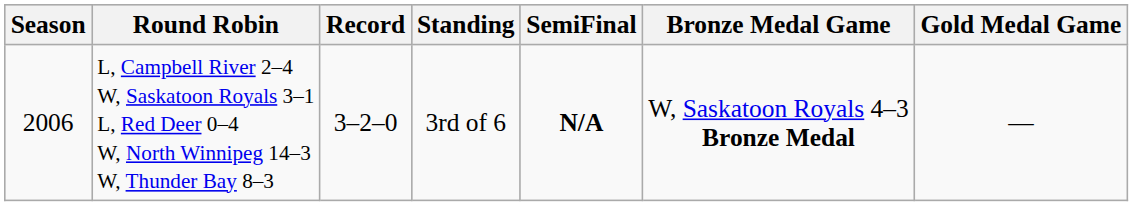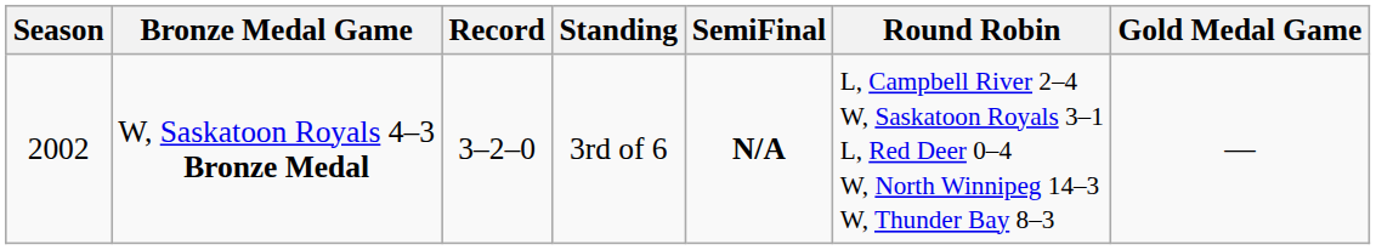columns swapped: Round Robin <-> Bronze Medal Game
row 2 | Season: 2006 -> 2002
